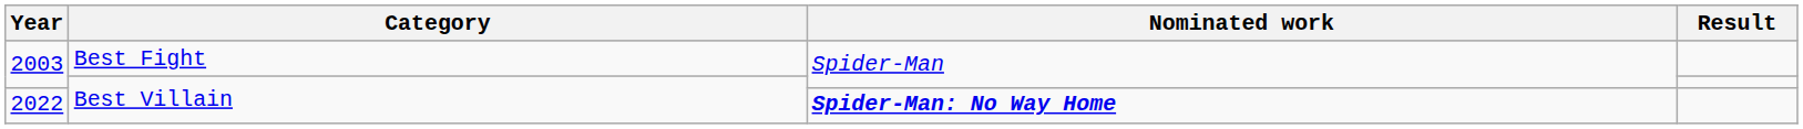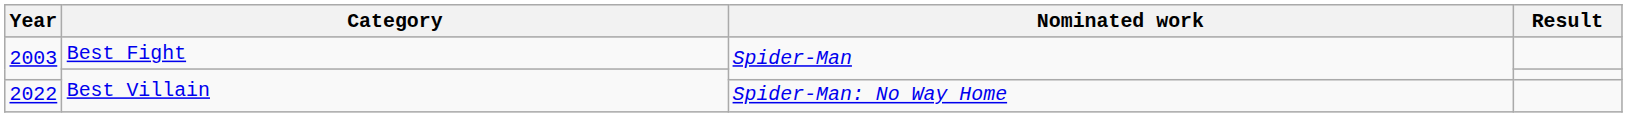2022 | Nominated work: bold -> normal
